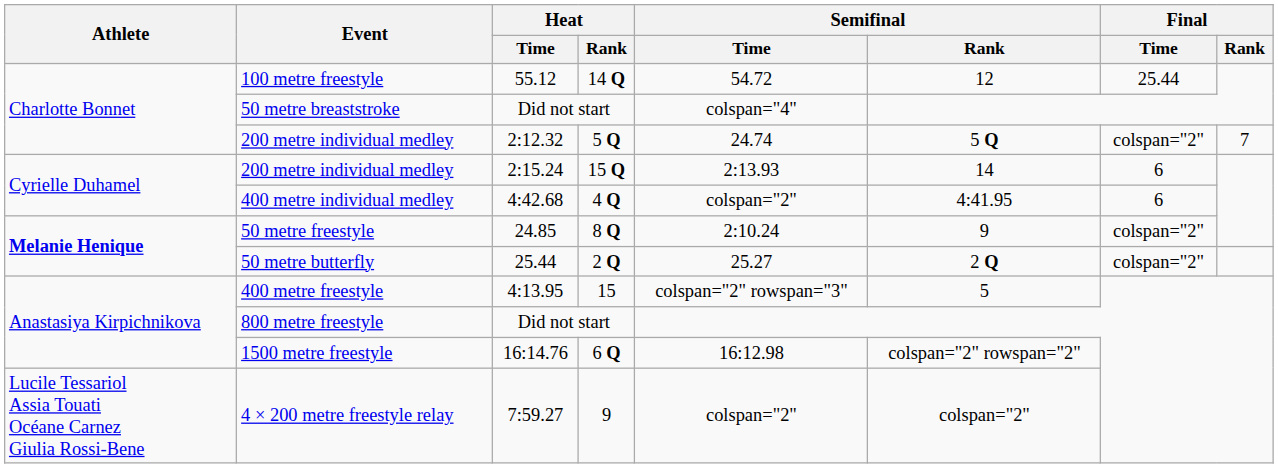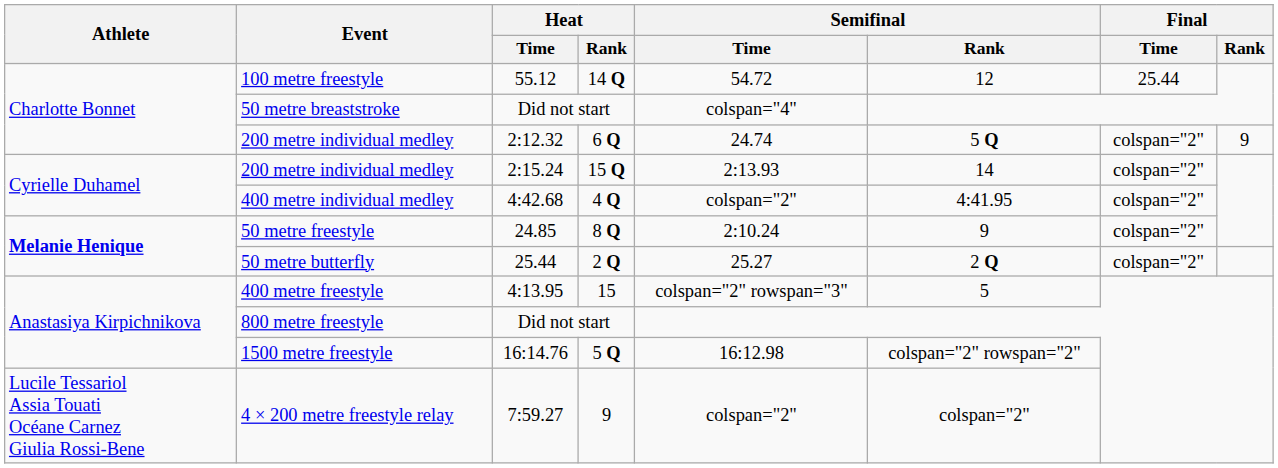200 metre individual medley / 2:12.32 | Heat / Rank: 5 Q -> 6 Q
200 metre individual medley / 2:12.32 | Final / Rank: 7 -> 9
200 metre individual medley / 2:15.24 | Final / Time: 6 -> colspan="2"
400 metre individual medley | Final / Time: 6 -> colspan="2"
1500 metre freestyle | Heat / Rank: 6 Q -> 5 Q
